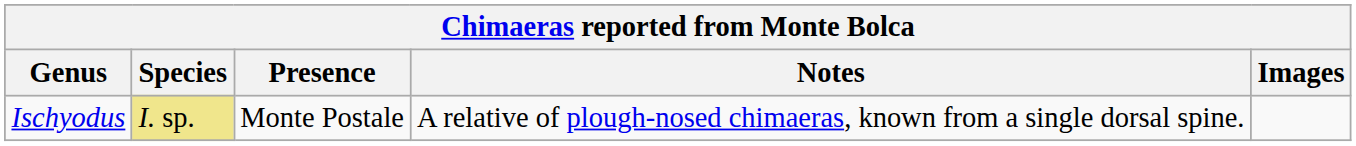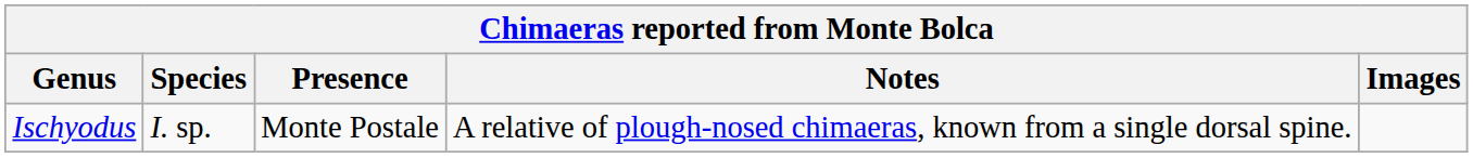Ischyodus | Species: khaki background -> no background
